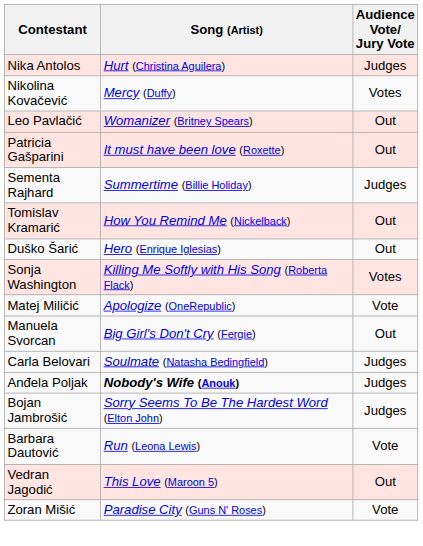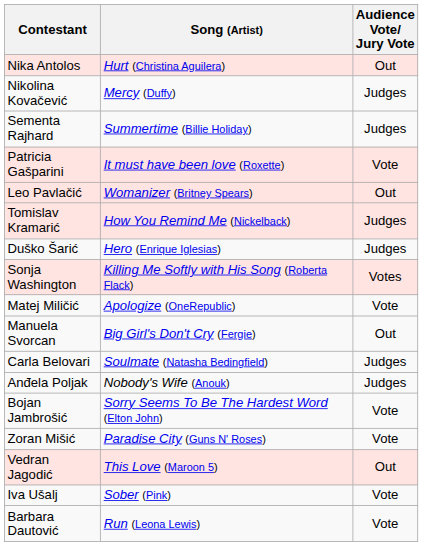Nika Antolos | Audience Vote/ Jury Vote: Judges -> Out
Nikolina Kovačević | Audience Vote/ Jury Vote: Votes -> Judges
rows swapped: Leo Pavlačić <-> Sementa Rajhard
Patricia Gašparini | Audience Vote/ Jury Vote: Out -> Vote
Tomislav Kramarić | Audience Vote/ Jury Vote: Out -> Judges
Duško Šarić | Audience Vote/ Jury Vote: Out -> Judges
Anđela Poljak | Song (Artist): bold -> normal
Bojan Jambrošić | Audience Vote/ Jury Vote: Judges -> Vote
rows swapped: Barbara Dautović <-> Zoran Mišić
+ row: Iva Ušalj | Sober (Pink) | Vote
